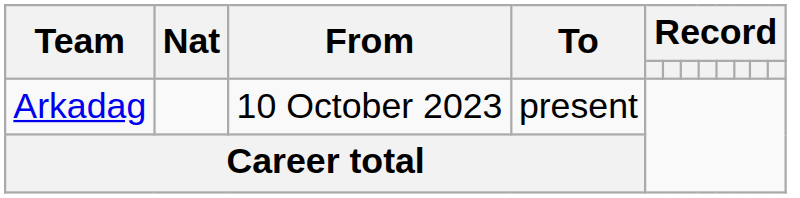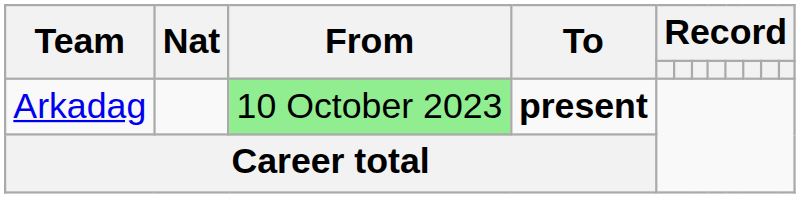Arkadag | From: no background -> lightgreen background
Arkadag | To: normal -> bold
